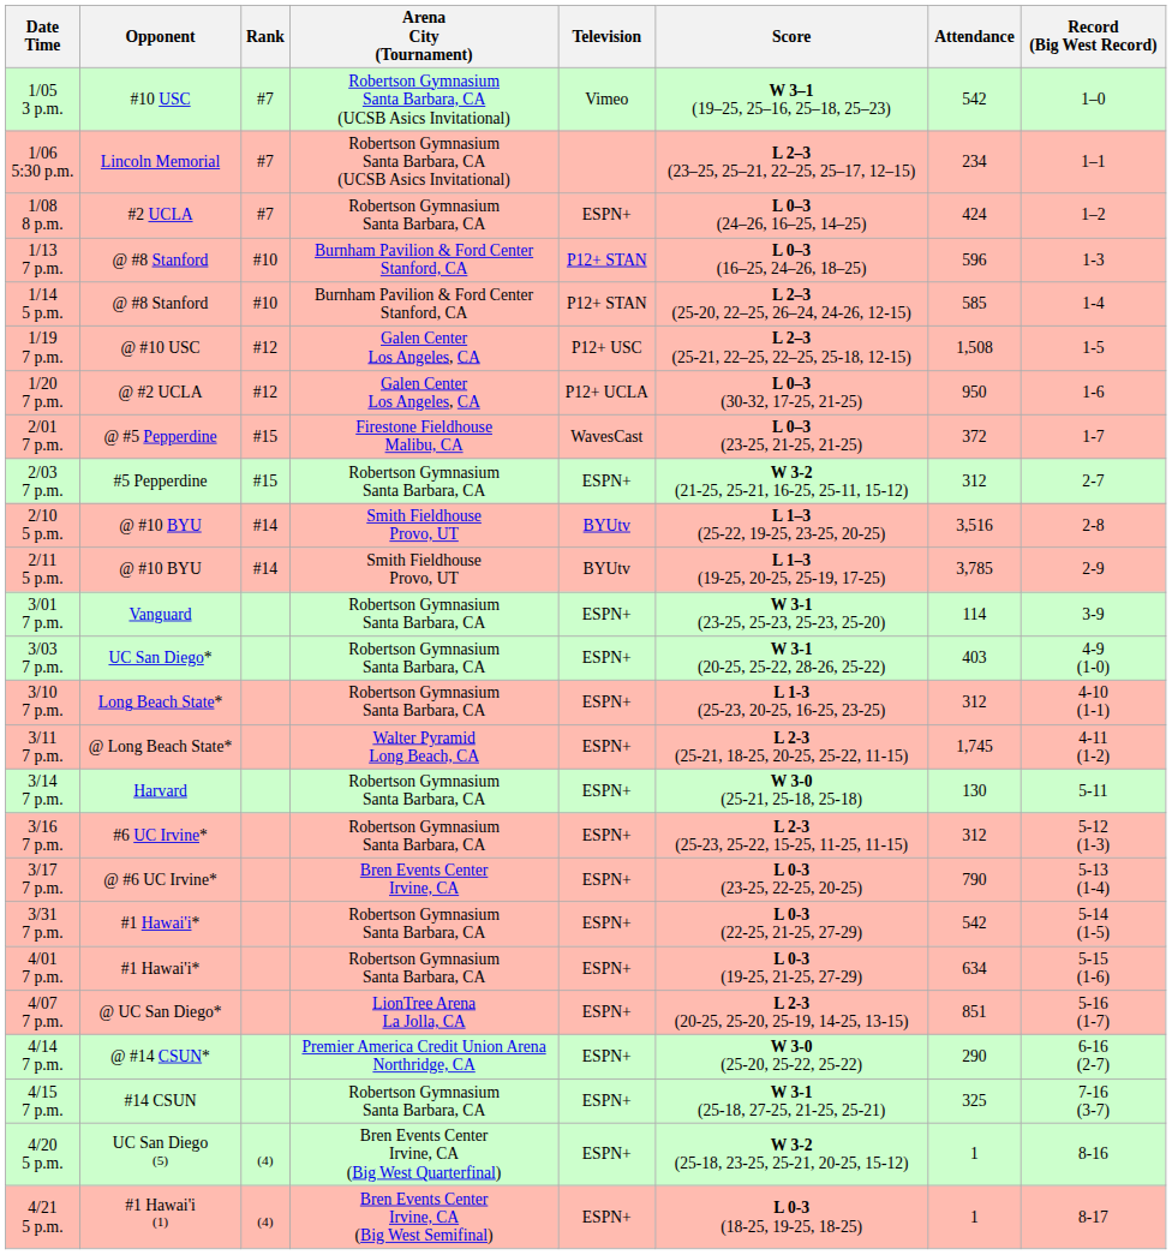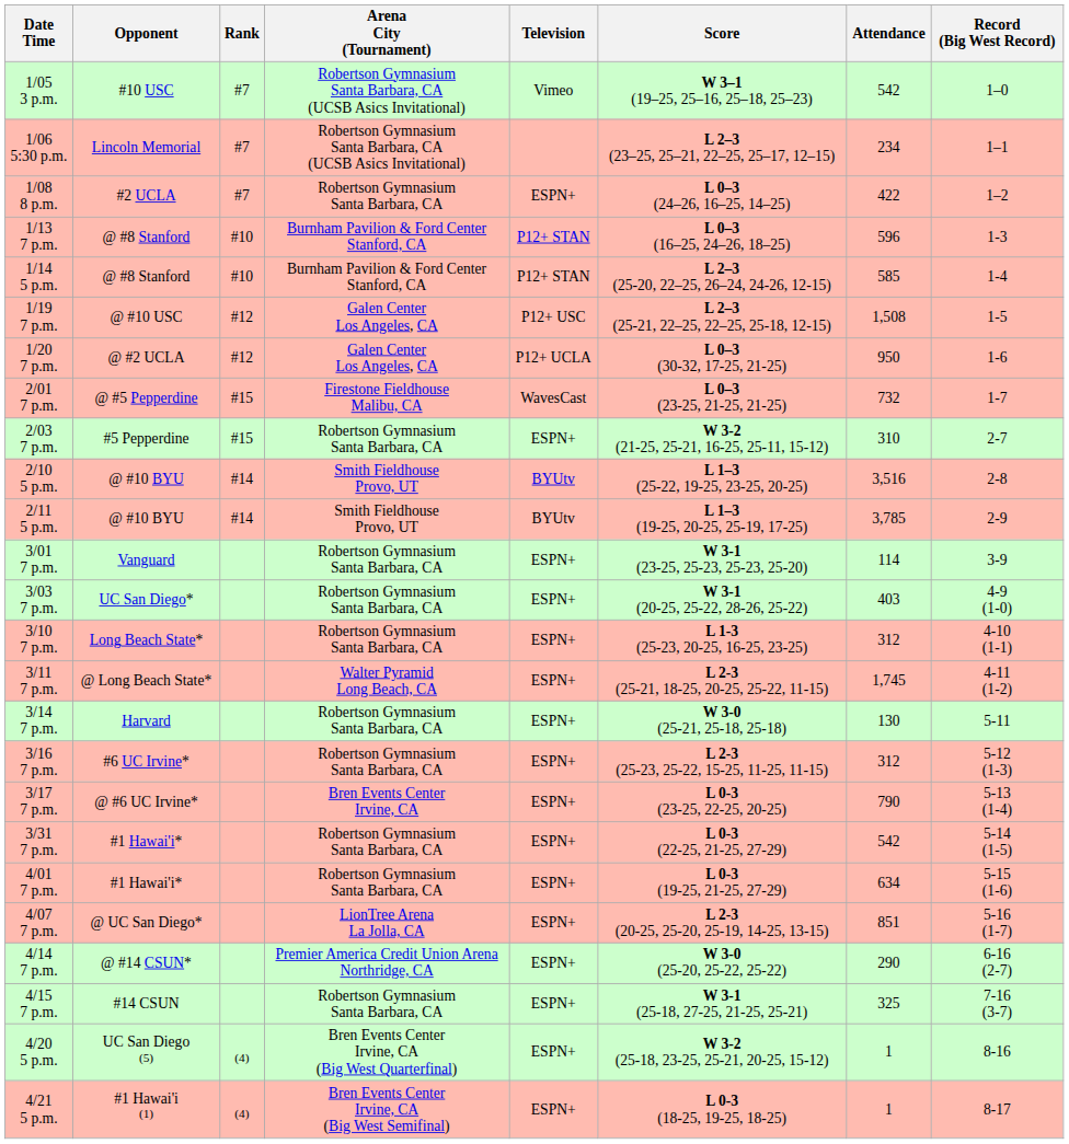1/08 8 p.m. | Attendance: 424 -> 422
2/01 7 p.m. | Attendance: 372 -> 732
2/03 7 p.m. | Attendance: 312 -> 310
